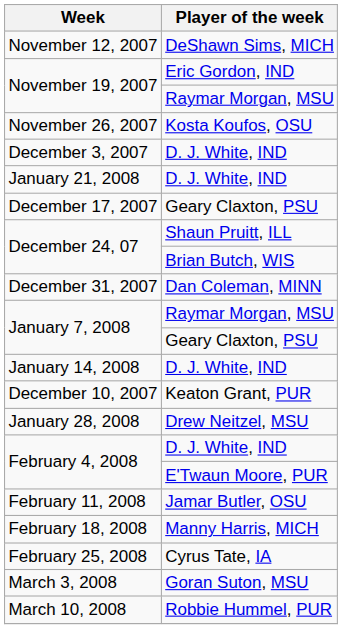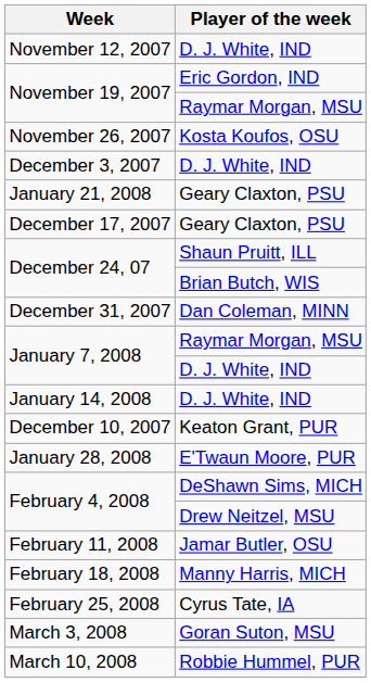row 2 | Player of the week: DeShawn Sims, MICH -> D. J. White, IND
row 7 | Player of the week: D. J. White, IND -> Geary Claxton, PSU
row 13 | Player of the week: Geary Claxton, PSU -> D. J. White, IND
row 16 | Player of the week: Drew Neitzel, MSU -> E'Twaun Moore, PUR
row 17 | Player of the week: D. J. White, IND -> DeShawn Sims, MICH
row 18 | Player of the week: E'Twaun Moore, PUR -> Drew Neitzel, MSU
